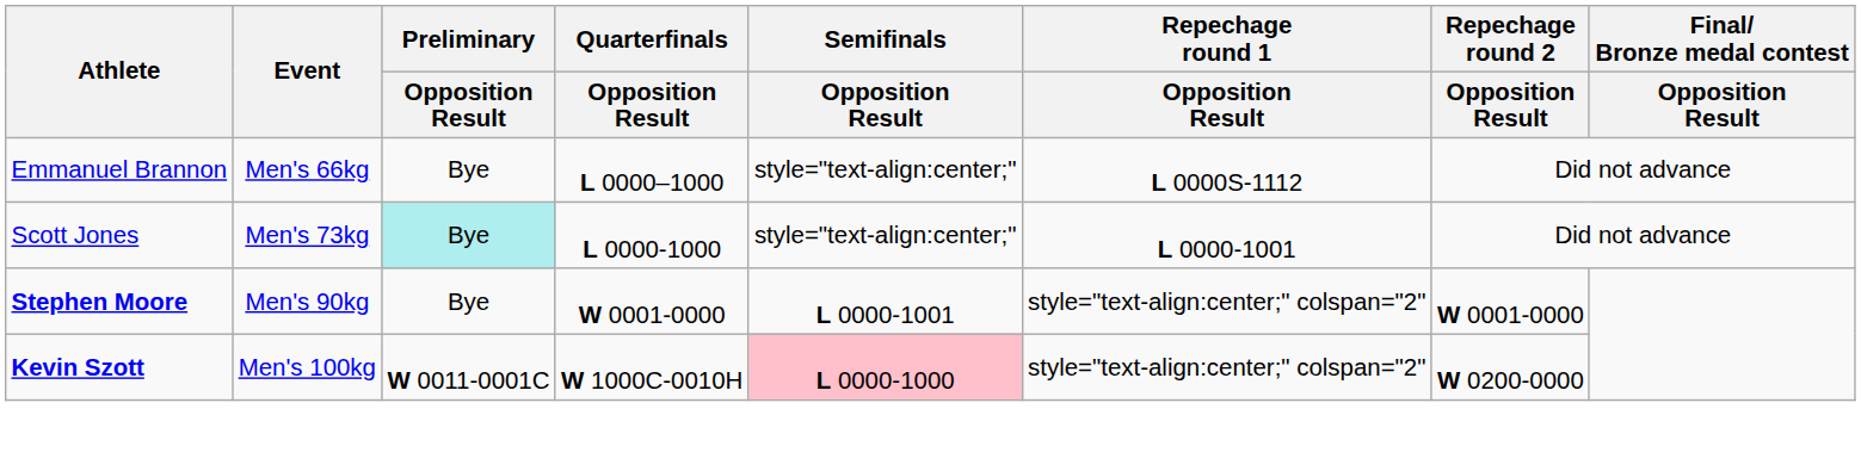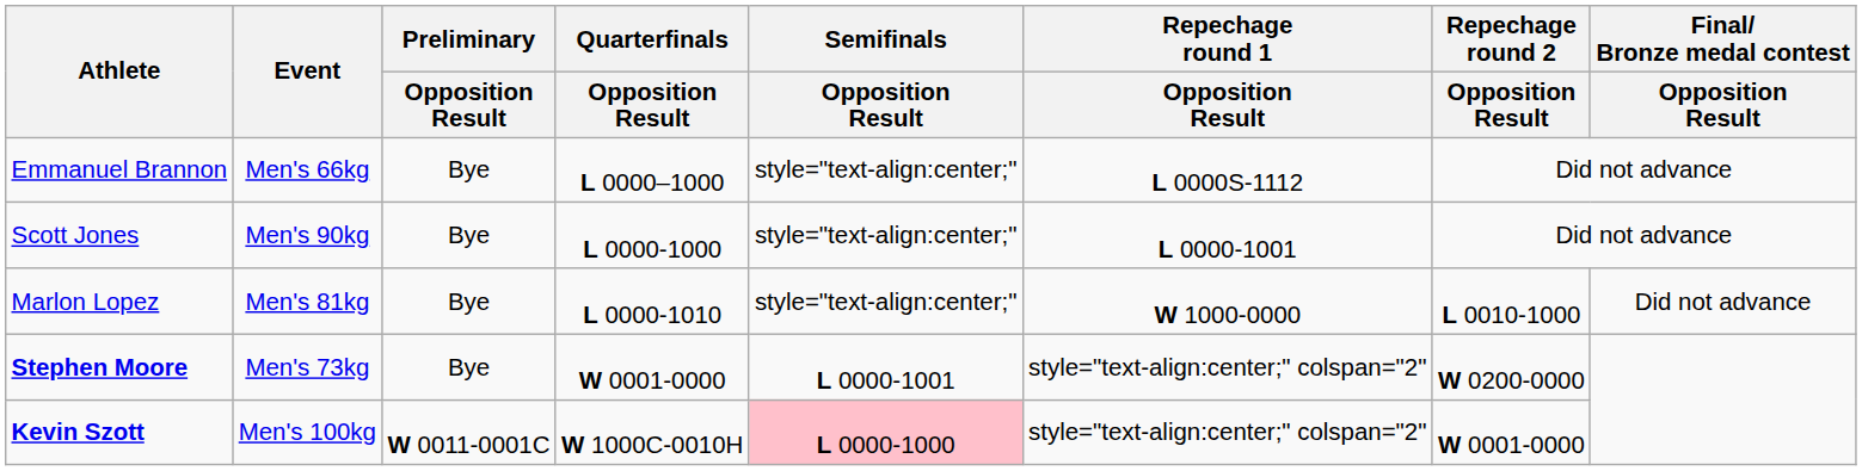Scott Jones | Event: Men's 73kg -> Men's 90kg
Scott Jones | Preliminary / Opposition Result: paleturquoise background -> no background
+ row: Marlon Lopez | Men's 81kg | Bye | L 0000-1010 | style="text-align:center;" | W 1000-0000 | L 0010-1000 | Did not advance
Stephen Moore | Event: Men's 90kg -> Men's 73kg
Stephen Moore | Repechage round 2 / Opposition Result: W 0001-0000 -> W 0200-0000
Kevin Szott | Repechage round 2 / Opposition Result: W 0200-0000 -> W 0001-0000
